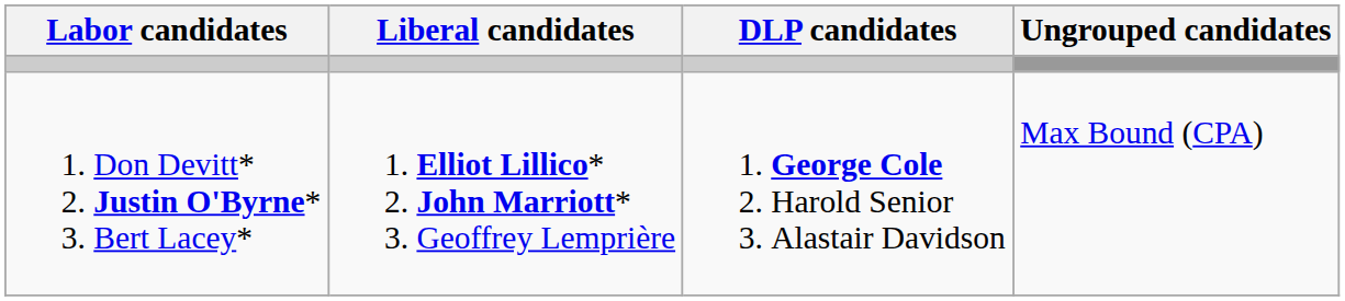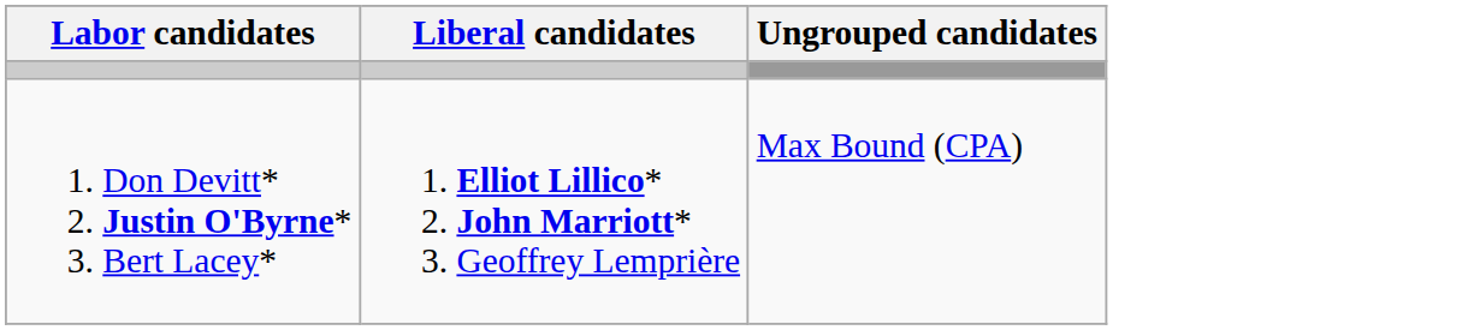- column: DLP candidates | George Cole Harold Senior Alastair Davidson
